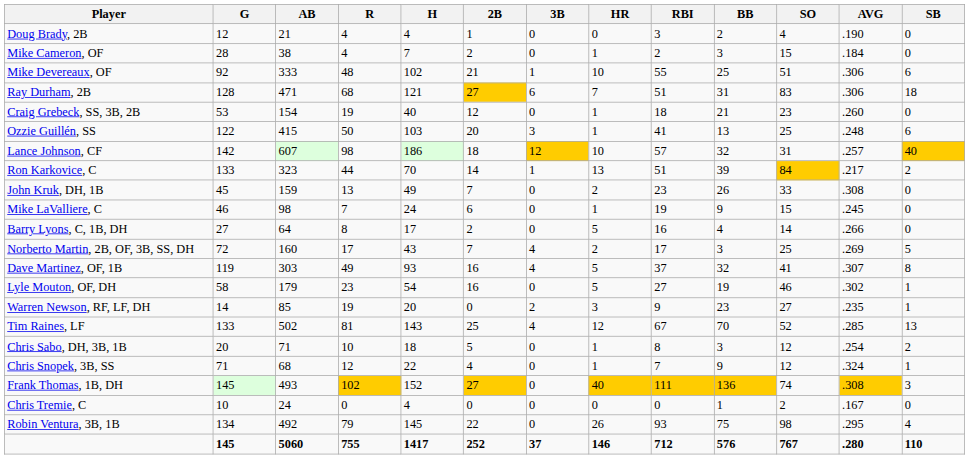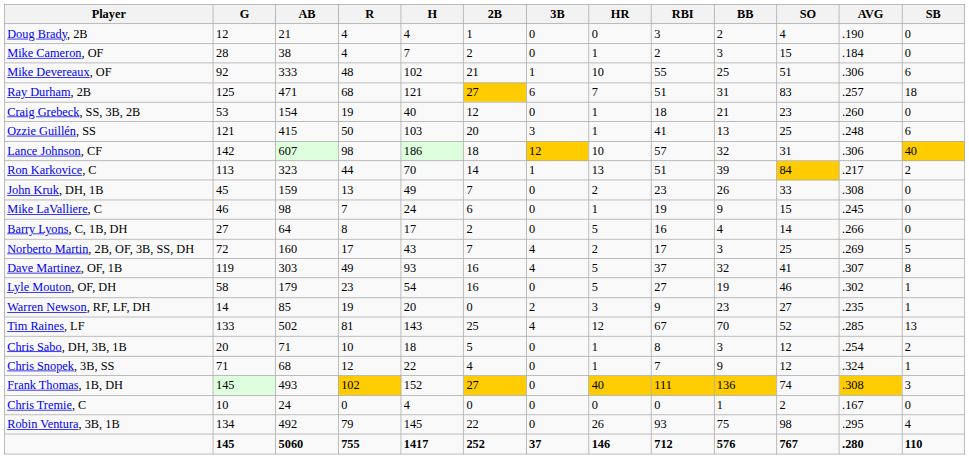Ray Durham, 2B | G: 128 -> 125
Ray Durham, 2B | AVG: .306 -> .257
Ozzie Guillén, SS | G: 122 -> 121
Lance Johnson, CF | AVG: .257 -> .306
Ron Karkovice, C | G: 133 -> 113
